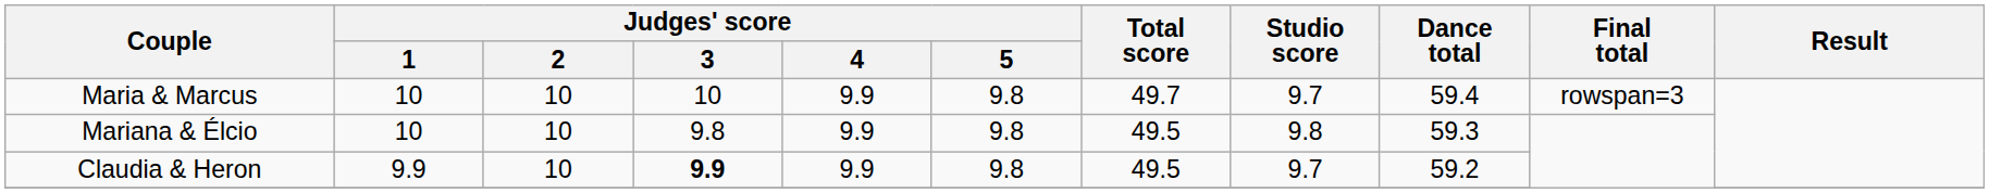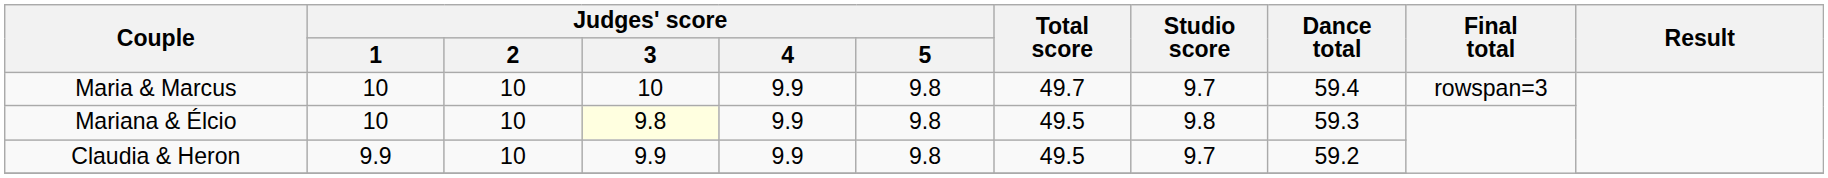Mariana & Élcio | Judges' score / 3: no background -> lightyellow background
Claudia & Heron | Judges' score / 3: bold -> normal
